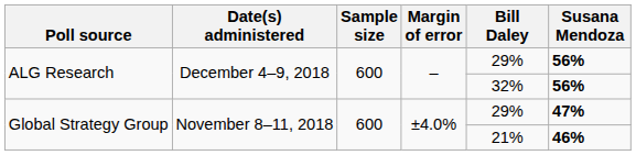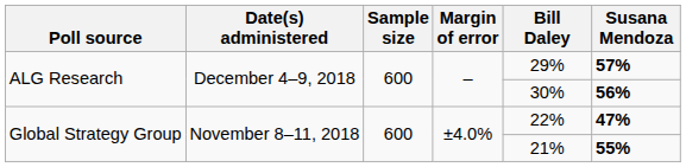row 2 | Susana Mendoza: 56% -> 57%
row 3 | Bill Daley: 32% -> 30%
row 4 | Bill Daley: 29% -> 22%
row 5 | Susana Mendoza: 46% -> 55%
